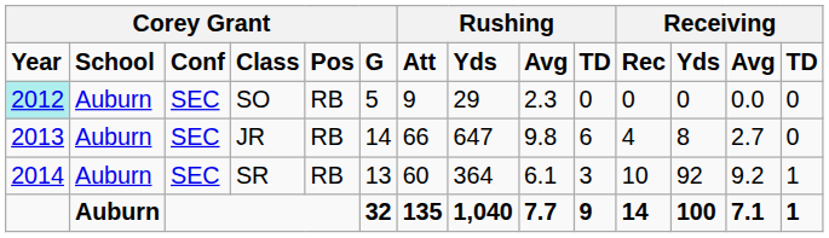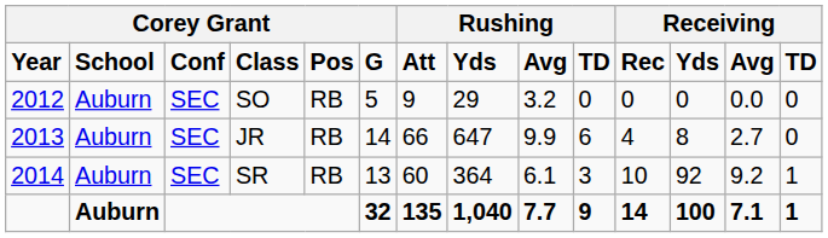SO | column 1: paleturquoise background -> no background
SO | column 9: 2.3 -> 3.2
JR | column 9: 9.8 -> 9.9
